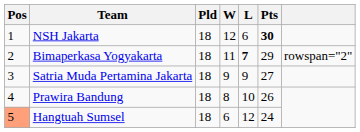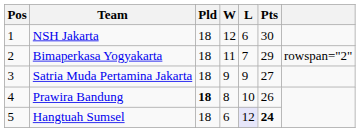NSH Jakarta | Pts: bold -> normal
Bimaperkasa Yogyakarta | L: bold -> normal
Prawira Bandung | Pld: normal -> bold
Hangtuah Sumsel | Pos: lightsalmon background -> no background
Hangtuah Sumsel | L: no background -> lavender background
Hangtuah Sumsel | Pts: normal -> bold
